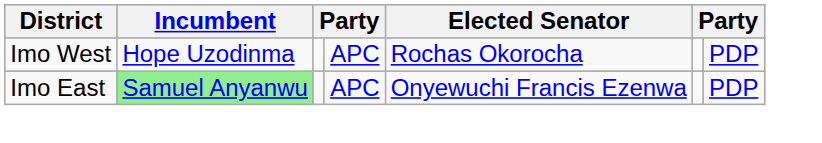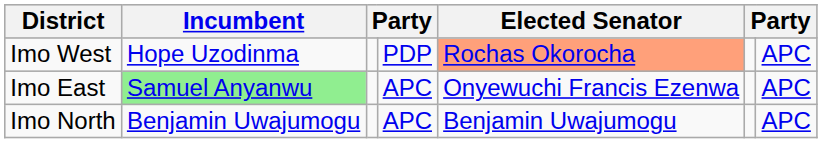Imo West | column 4: APC -> PDP
Imo West | Elected Senator: no background -> lightsalmon background
Imo West | column 7: PDP -> APC
Imo East | column 7: PDP -> APC
+ row: Imo North | Benjamin Uwajumogu | APC | Benjamin Uwajumogu | APC
